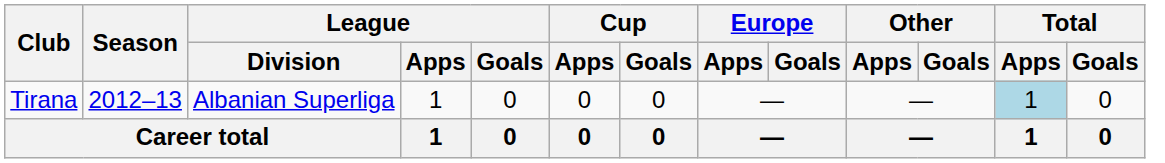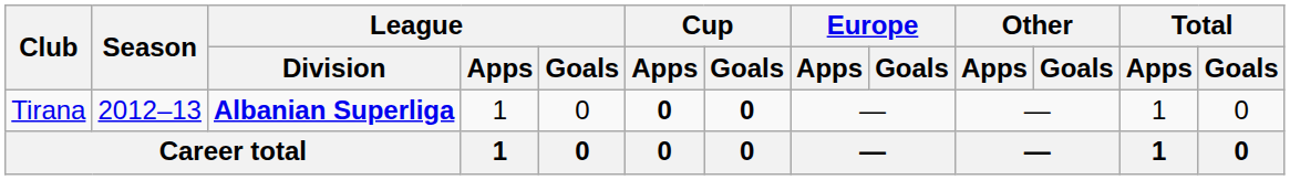Tirana | League / Division: normal -> bold
Tirana | Cup / Apps: normal -> bold
Tirana | Cup / Goals: normal -> bold
Tirana | Total / Apps: lightblue background -> no background
